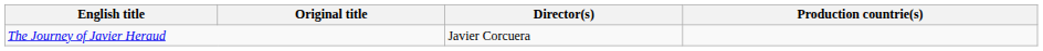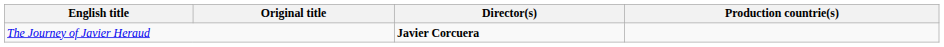The Journey of Javier Heraud | Director(s): normal -> bold
